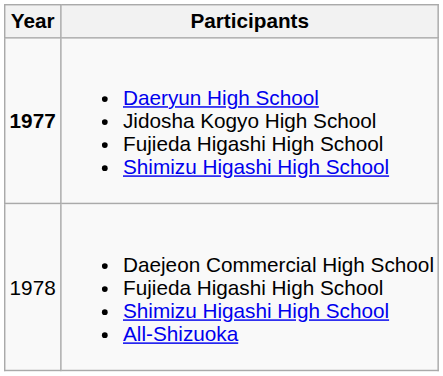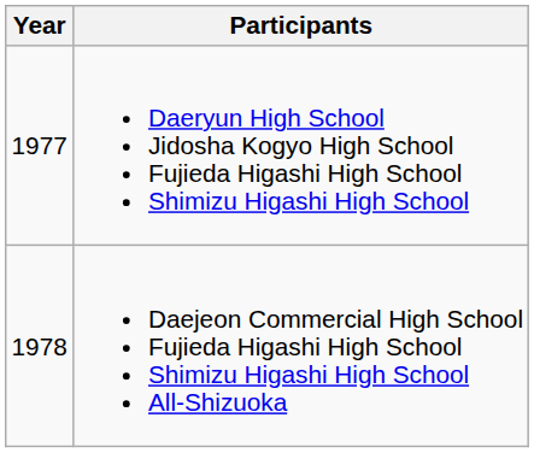row 2 | Year: bold -> normal
